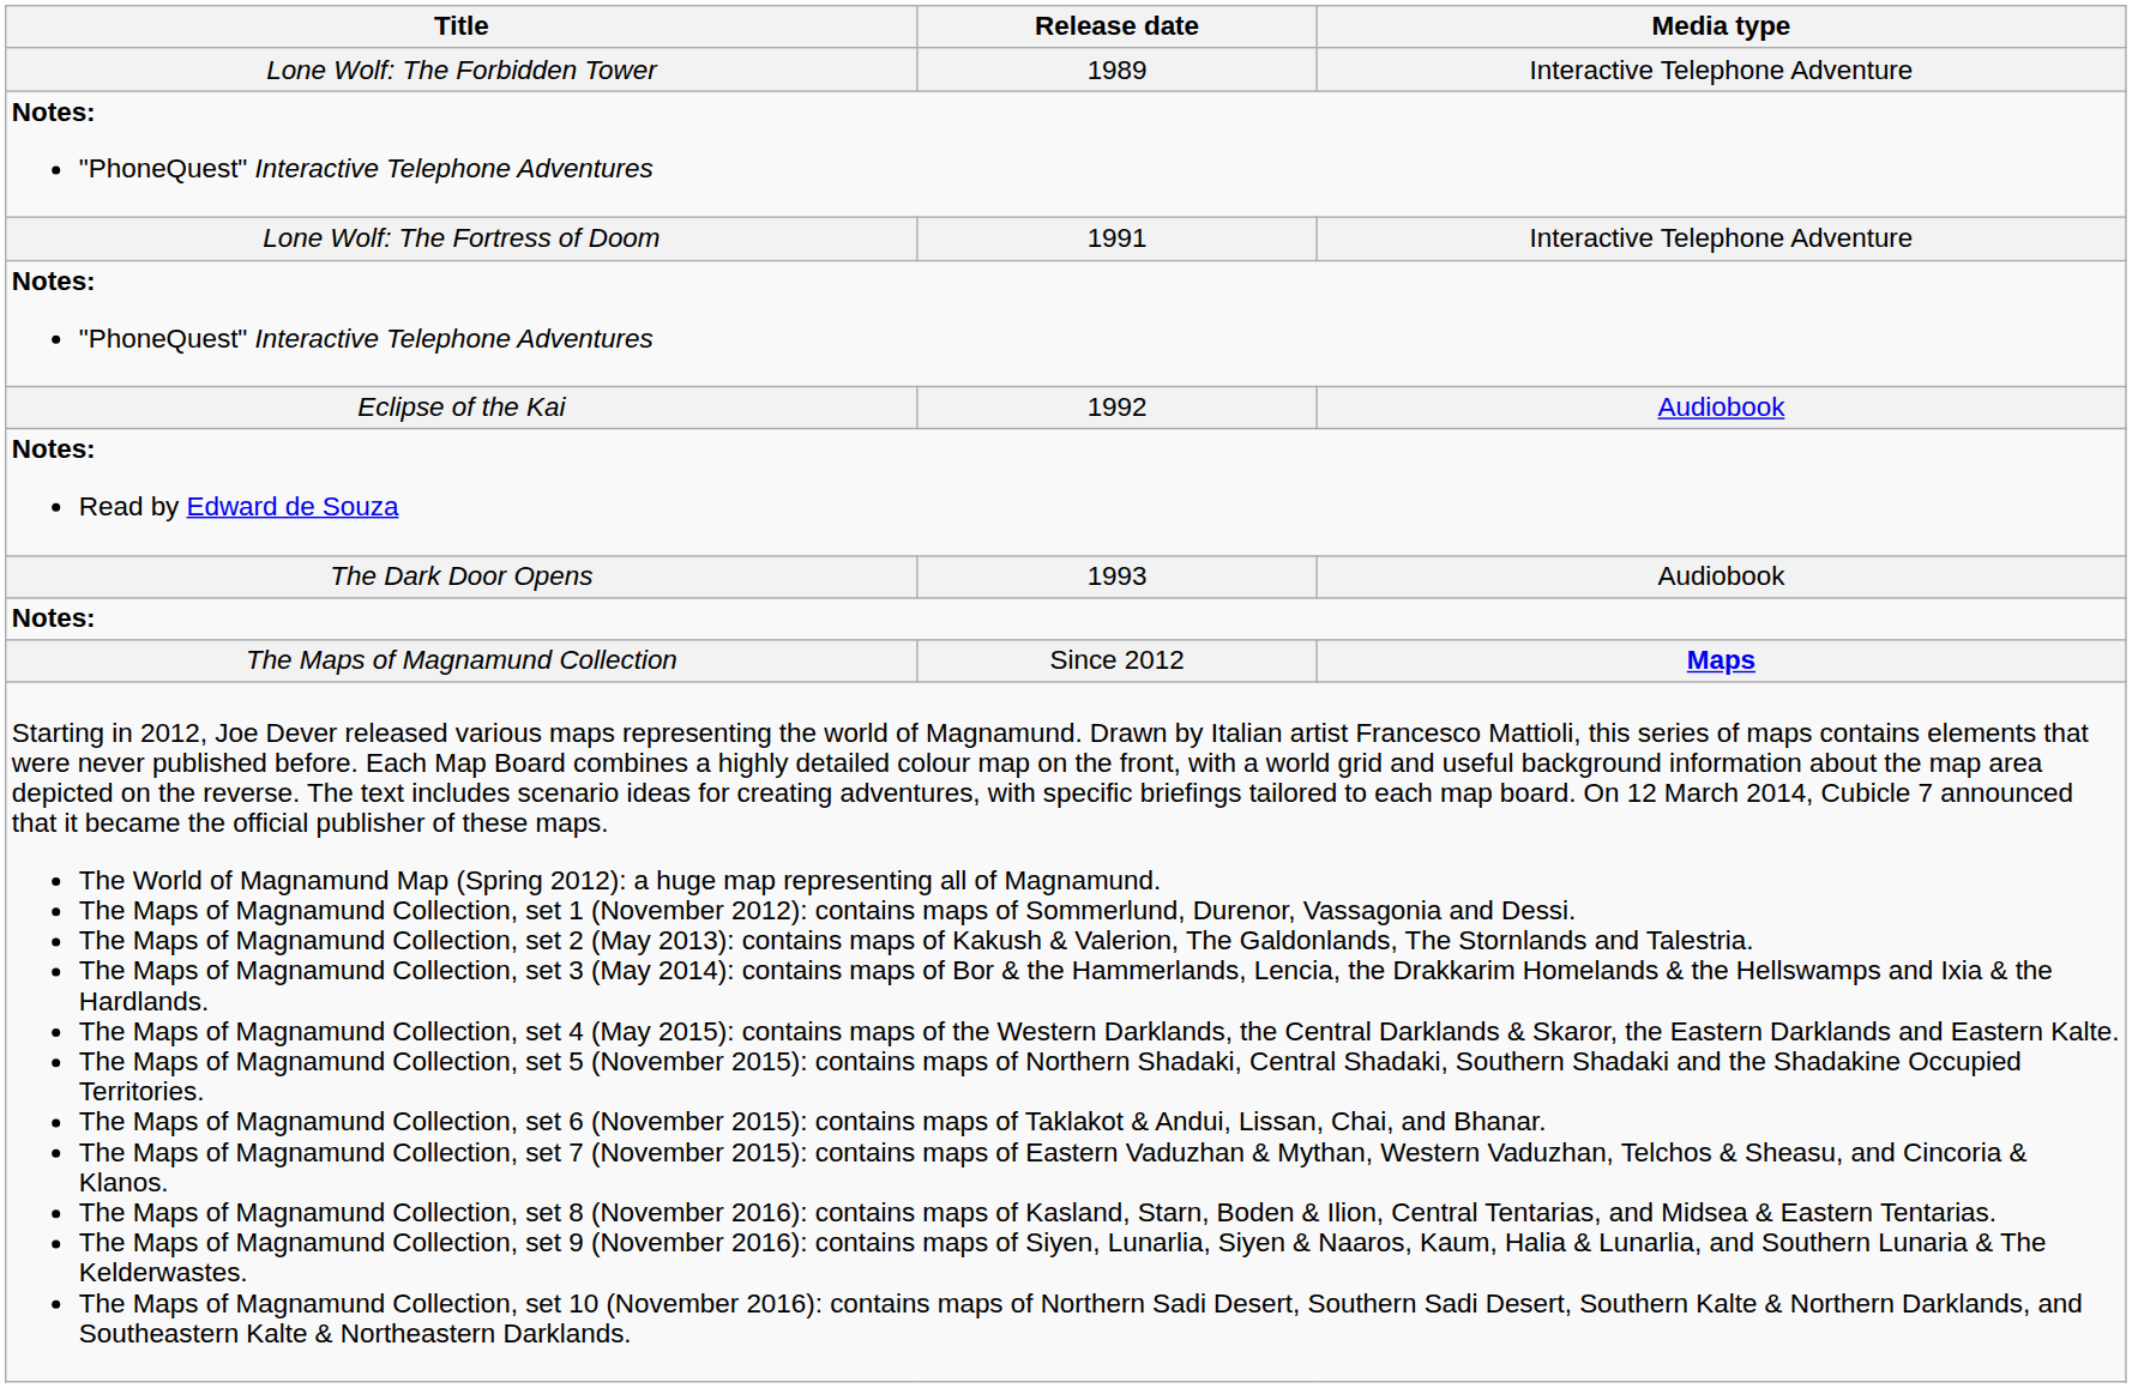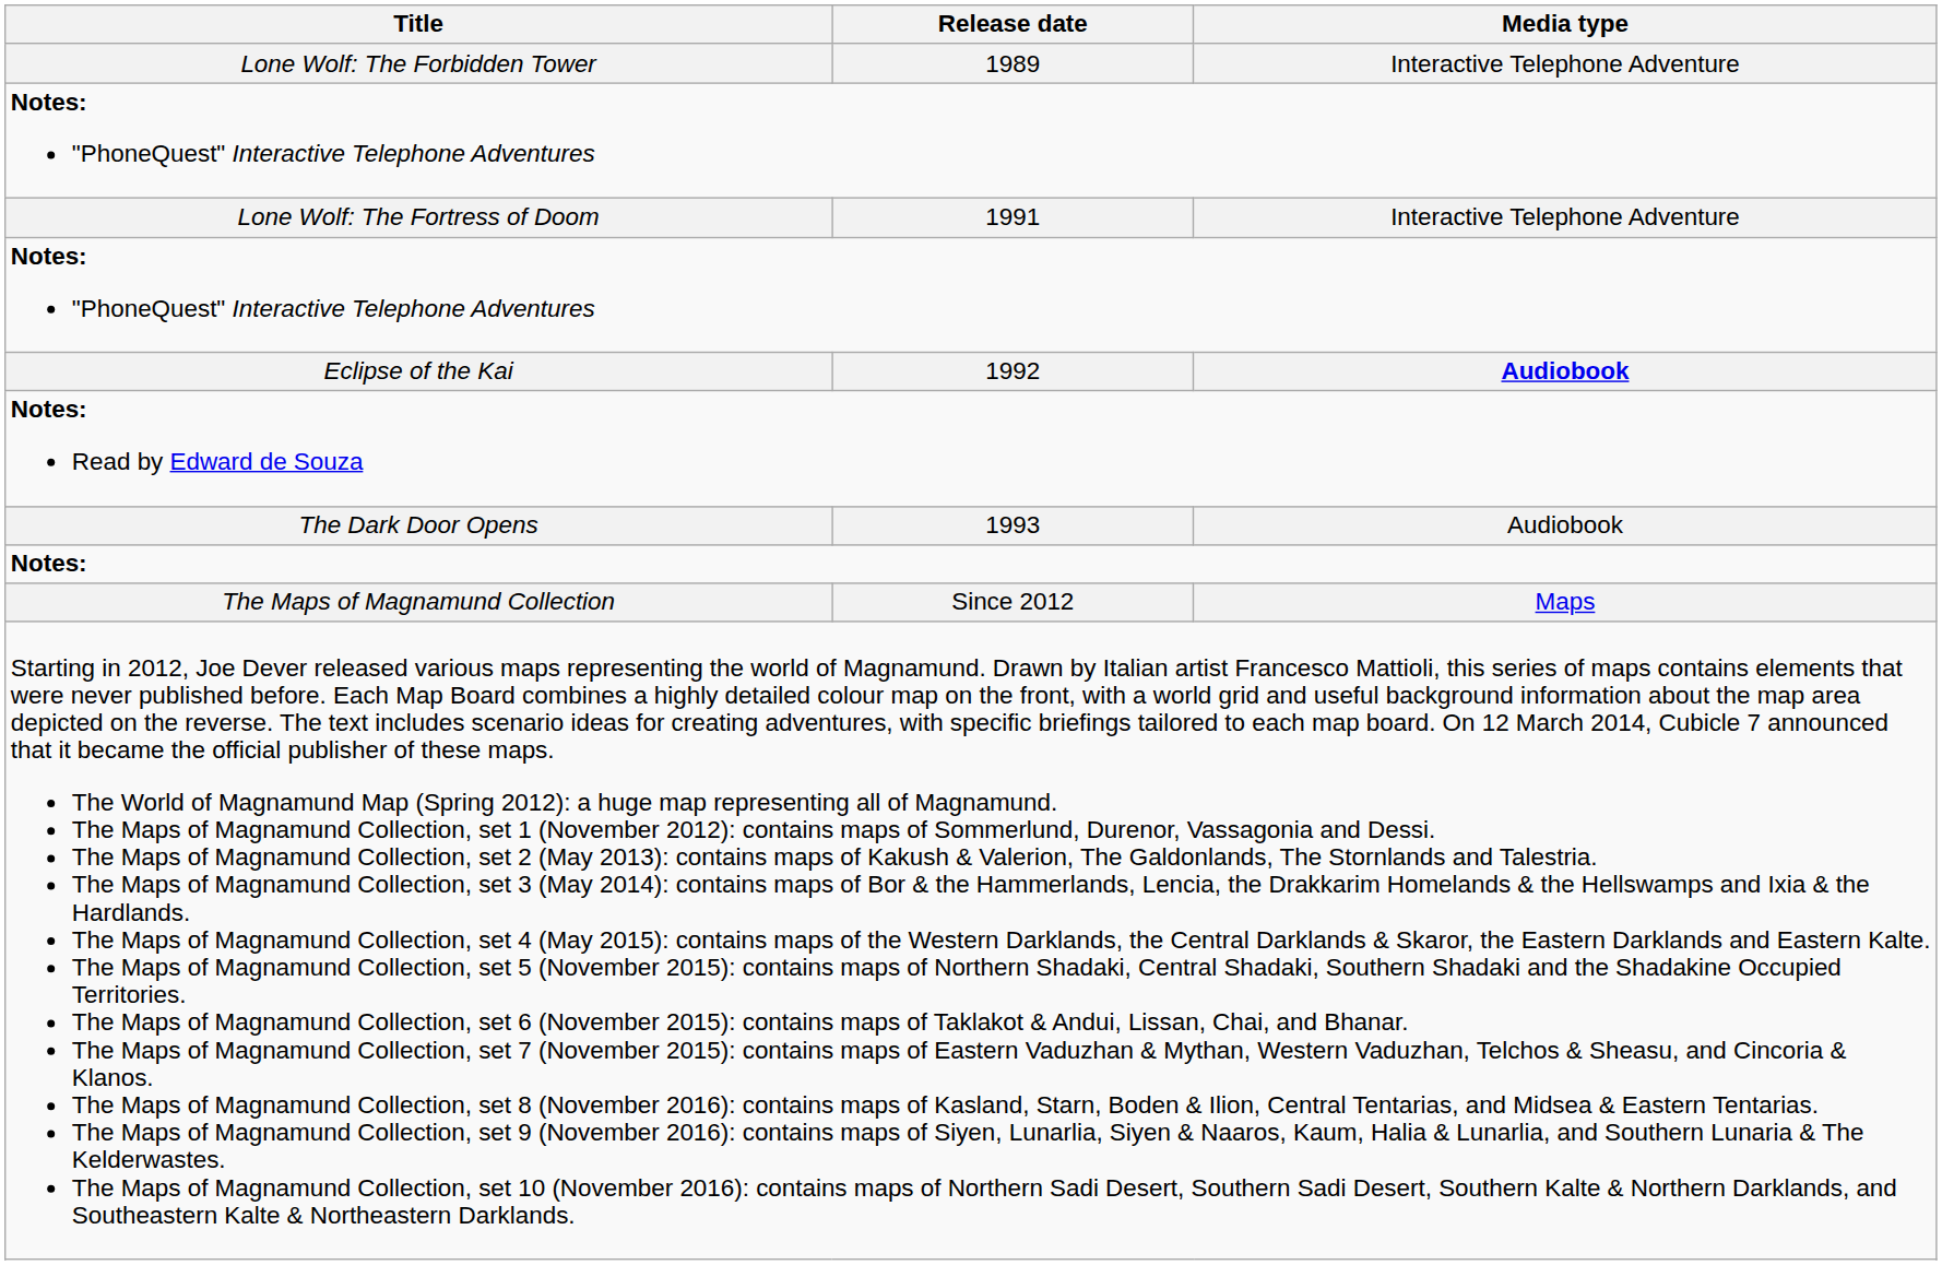Eclipse of the Kai | Media type: normal -> bold
The Maps of Magnamund Collection | Media type: bold -> normal
